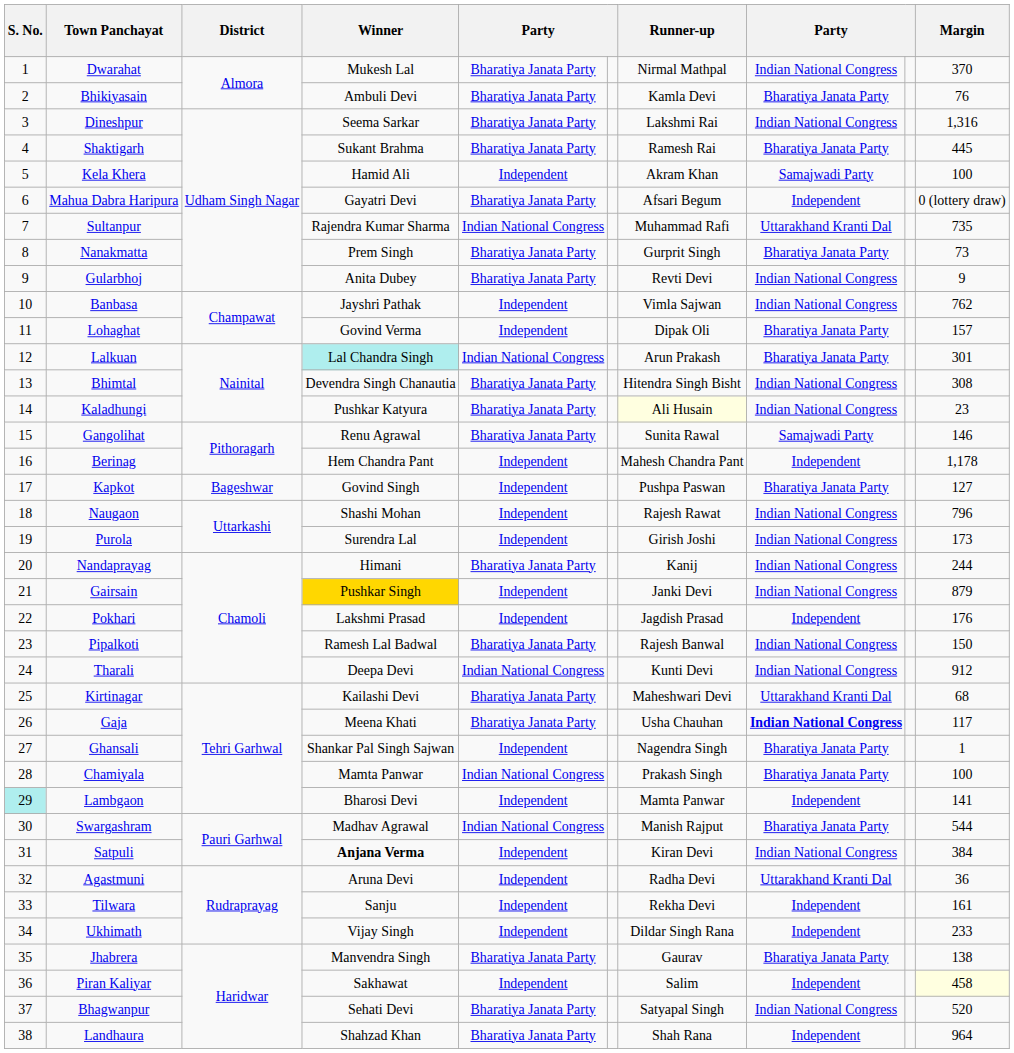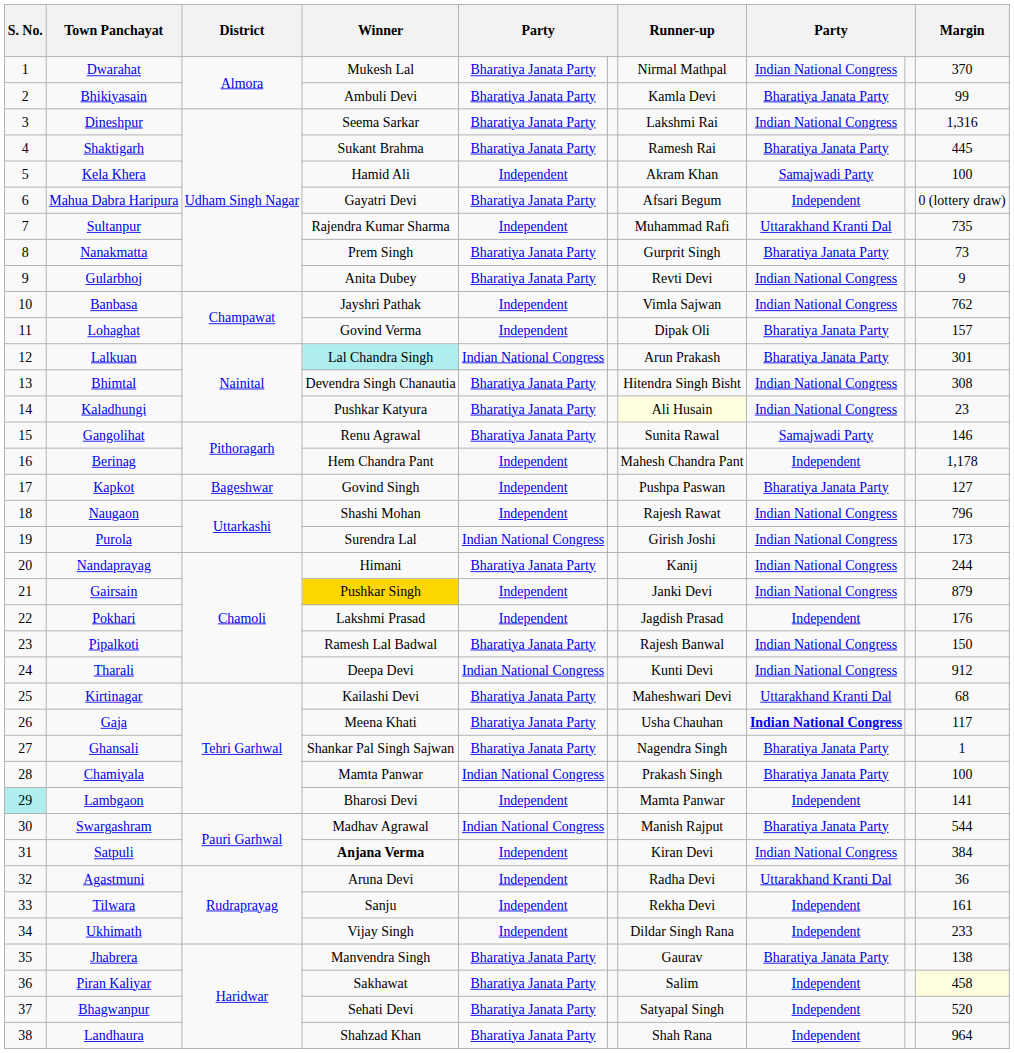Bhikiyasain | Margin: 76 -> 99
Sultanpur | column 5: Indian National Congress -> Independent
Purola | column 5: Independent -> Indian National Congress
Ghansali | column 5: Independent -> Bharatiya Janata Party
Piran Kaliyar | column 5: Independent -> Bharatiya Janata Party
Bhagwanpur | column 8: Indian National Congress -> Independent
